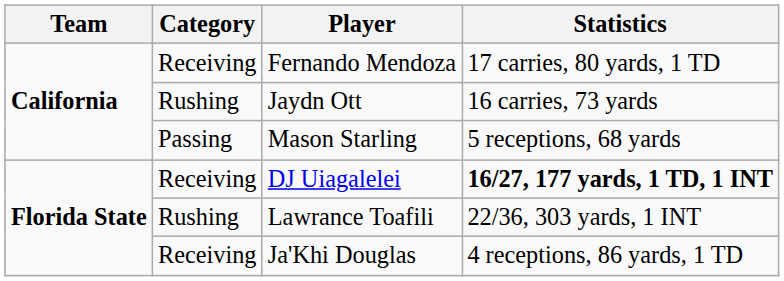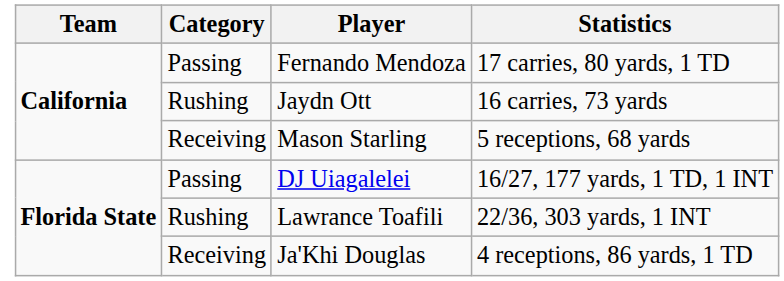Fernando Mendoza | Category: Receiving -> Passing
Mason Starling | Category: Passing -> Receiving
DJ Uiagalelei | Category: Receiving -> Passing
DJ Uiagalelei | Statistics: bold -> normal
